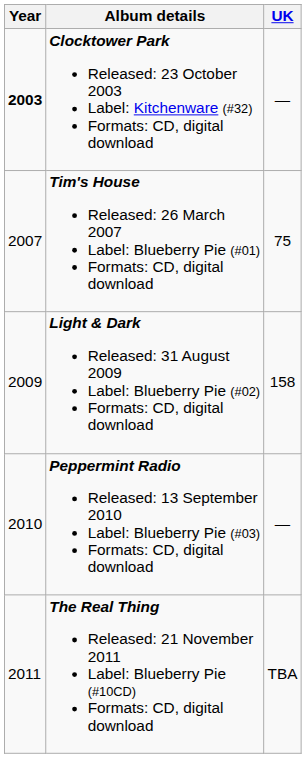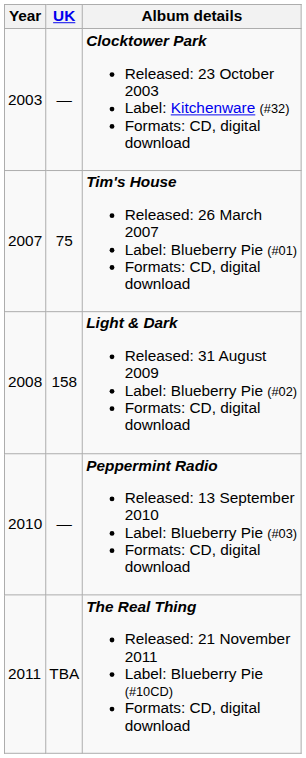columns swapped: Album details <-> UK
row 2 | Year: bold -> normal
row 4 | Year: 2009 -> 2008
